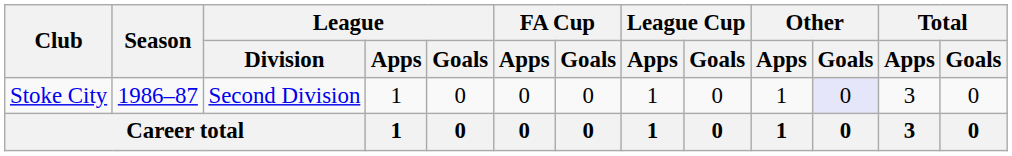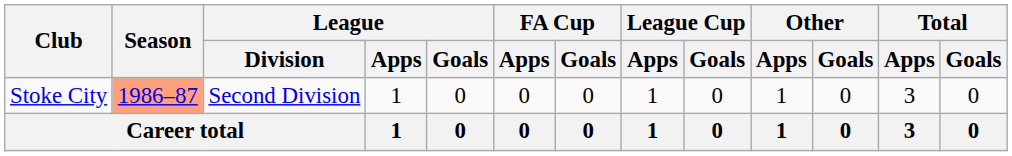Stoke City | Season: no background -> lightsalmon background
Stoke City | Other / Goals: lavender background -> no background
